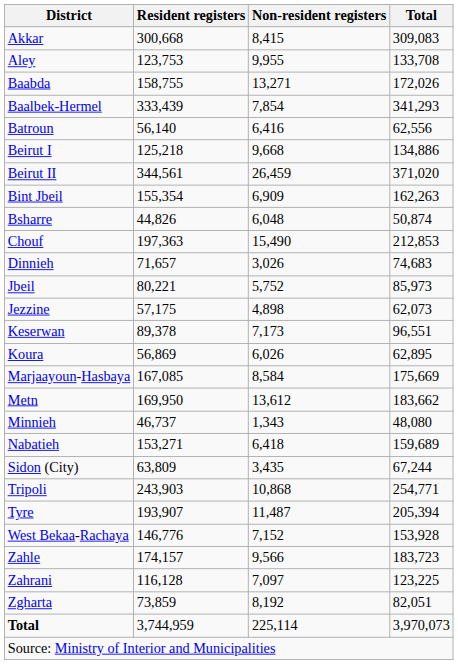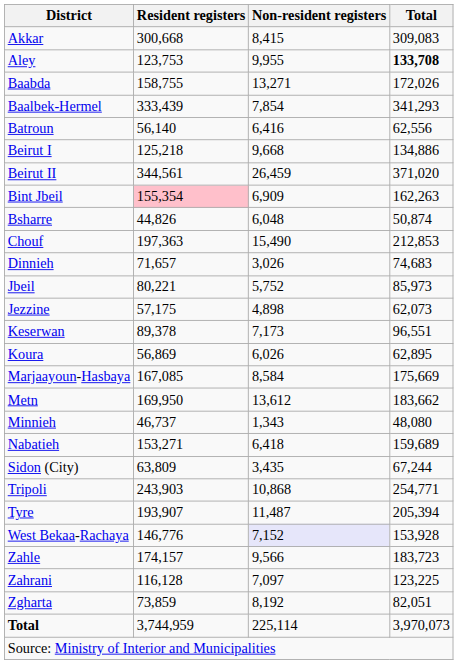Aley | Total: normal -> bold
Bint Jbeil | Resident registers: no background -> pink background
West Bekaa-Rachaya | Non-resident registers: no background -> lavender background
